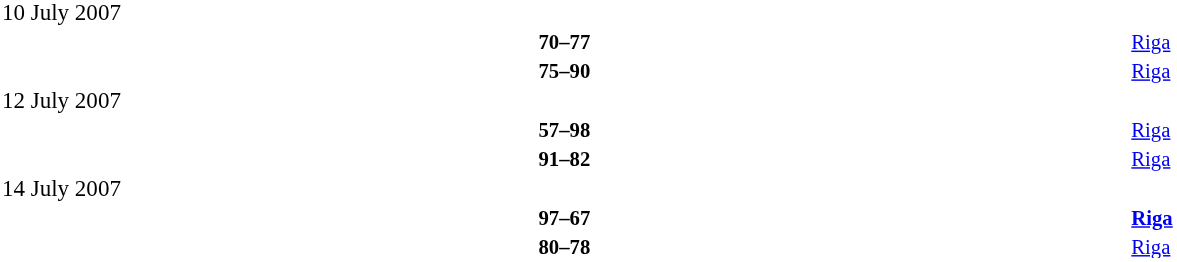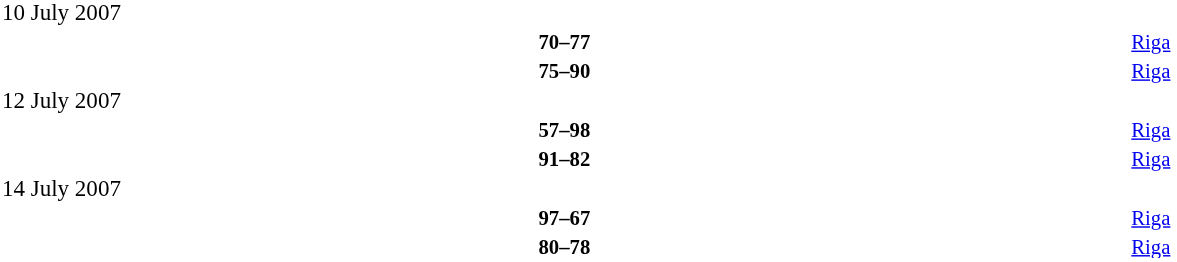97–67 | column 3: bold -> normal
